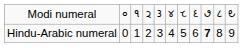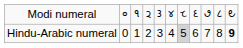Hindu-Arabic numeral | column 7: no background -> lightgrey background
Hindu-Arabic numeral | column 9: bold -> normal
Hindu-Arabic numeral | column 11: normal -> bold
